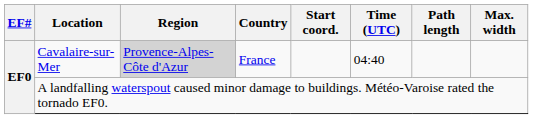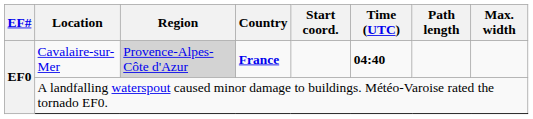Cavalaire-sur-Mer | Country: normal -> bold
Cavalaire-sur-Mer | Time (UTC): normal -> bold
